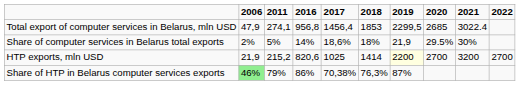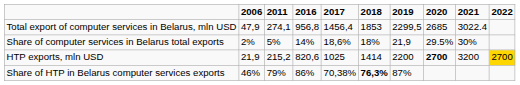HTP exports, mln USD | 2019: lightyellow background -> no background
HTP exports, mln USD | 2020: normal -> bold
HTP exports, mln USD | 2022: no background -> gold background
Share of HTP in Belarus computer services exports | 2006: lightgreen background -> no background
Share of HTP in Belarus computer services exports | 2018: normal -> bold
